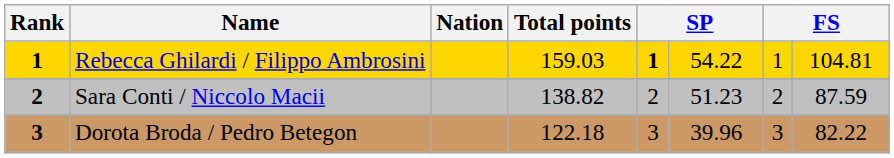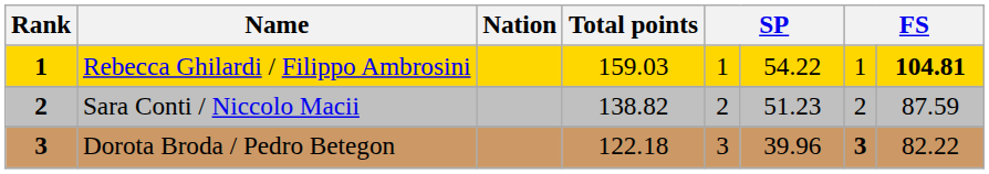Rebecca Ghilardi / Filippo Ambrosini | column 5: bold -> normal
Rebecca Ghilardi / Filippo Ambrosini | column 8: normal -> bold
Dorota Broda / Pedro Betegon | column 7: normal -> bold
